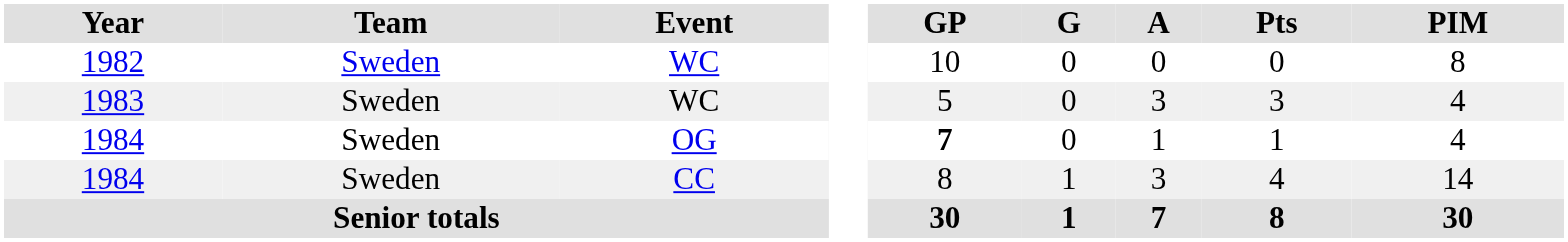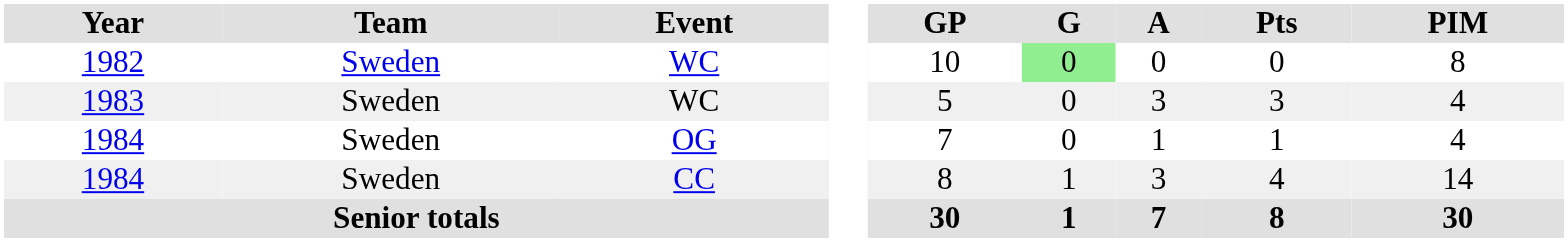1982 | G: no background -> lightgreen background
1984 / OG | GP: bold -> normal
